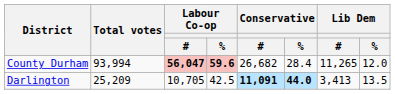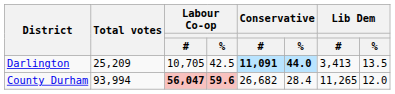rows swapped: County Durham <-> Darlington
